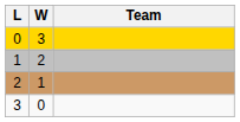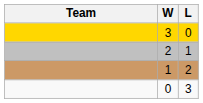columns swapped: Team <-> L
